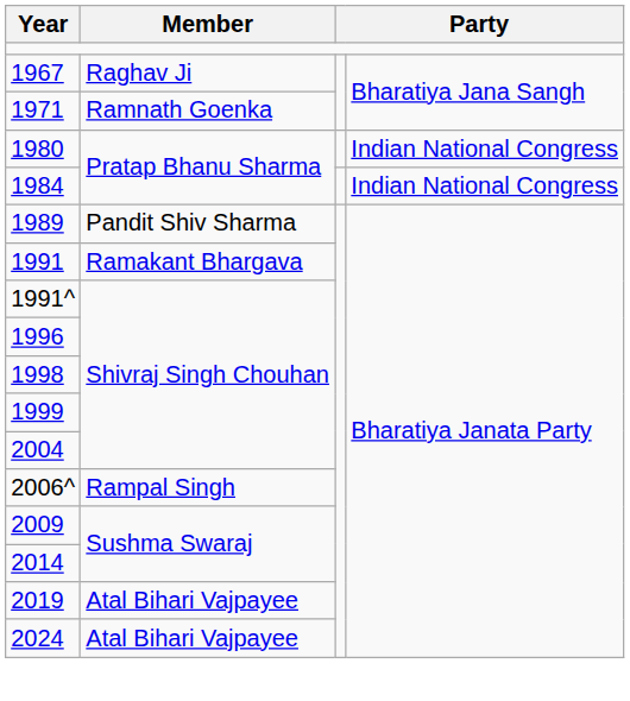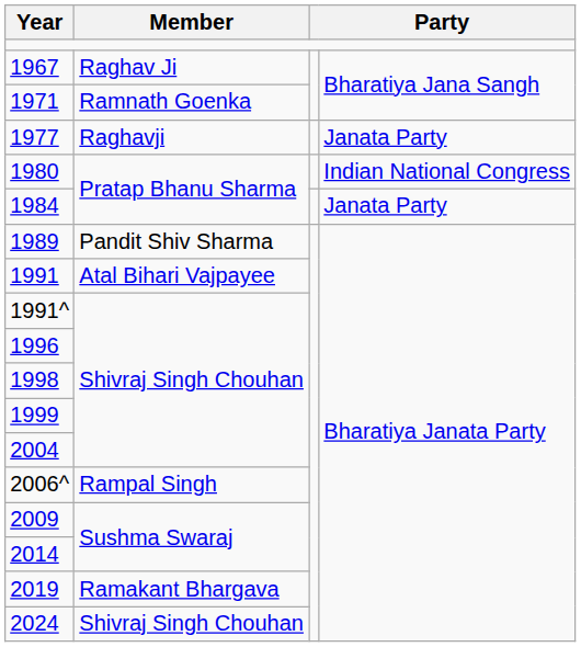+ row: 1977 | Raghavji | Janata Party
1984 | column 4: Indian National Congress -> Janata Party
1991 | Member: Ramakant Bhargava -> Atal Bihari Vajpayee
2019 | Member: Atal Bihari Vajpayee -> Ramakant Bhargava
2024 | Member: Atal Bihari Vajpayee -> Shivraj Singh Chouhan
